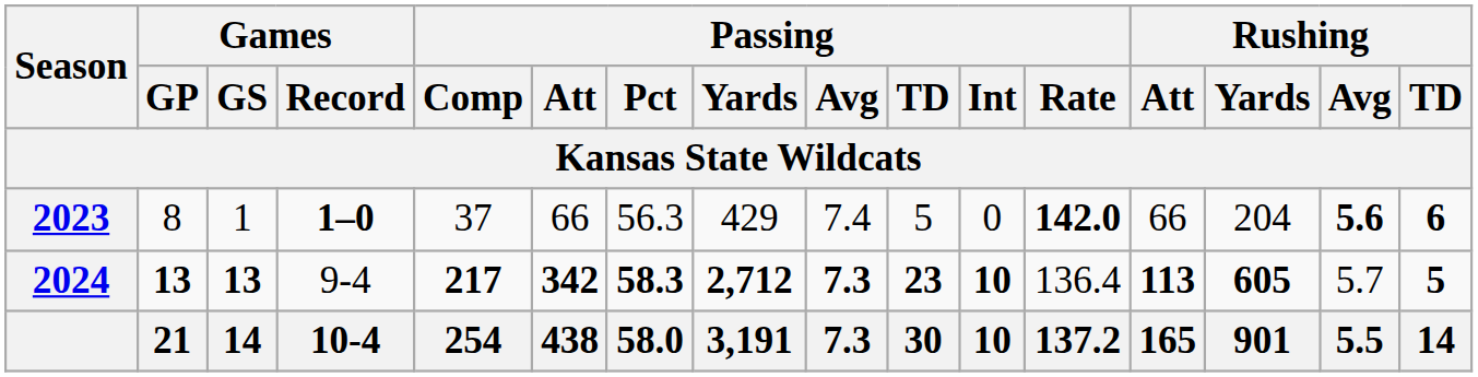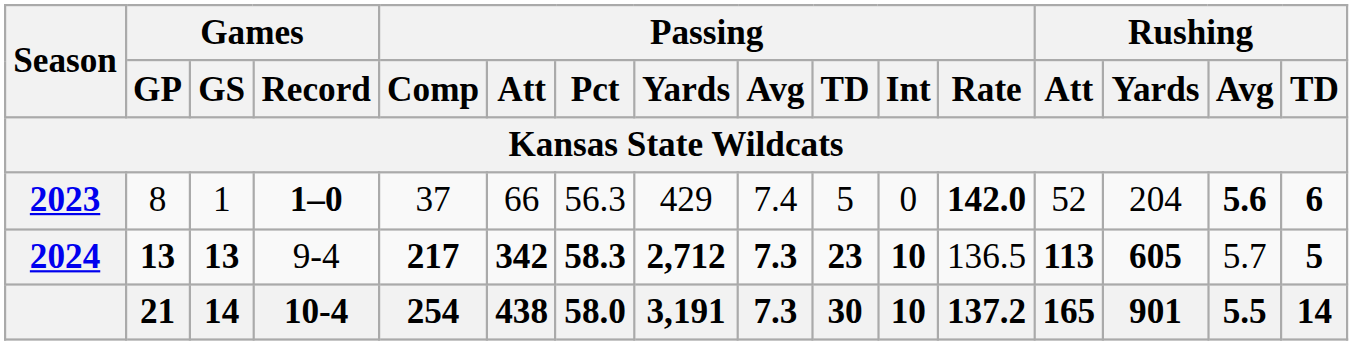2023 | Rushing / Att / Kansas State Wildcats: 66 -> 52
2024 | Passing / Rate / Kansas State Wildcats: 136.4 -> 136.5
